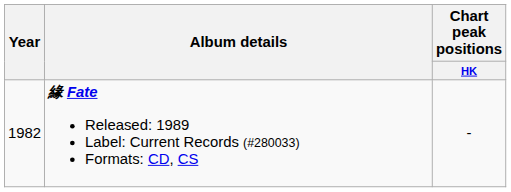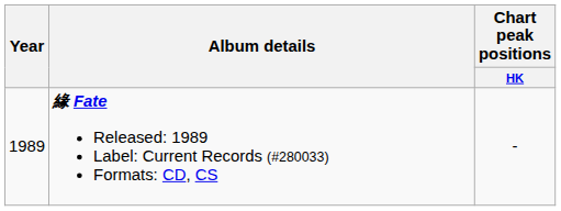row 3 | Year: 1982 -> 1989
